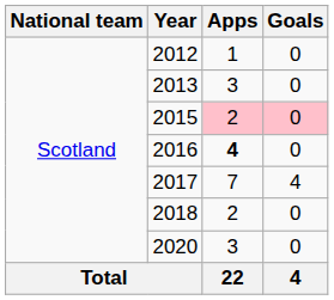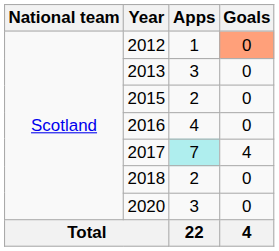2012 | Goals: no background -> lightsalmon background
2015 | Apps: pink background -> no background
2015 | Goals: pink background -> no background
2016 | Apps: bold -> normal
2017 | Apps: no background -> paleturquoise background
